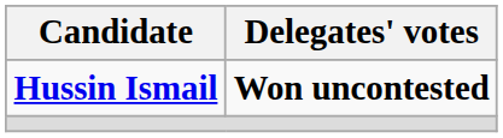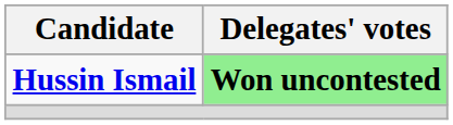Hussin Ismail | Delegates' votes: no background -> lightgreen background
